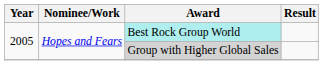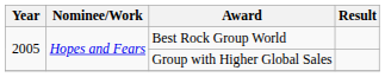Best Rock Group World | Award: paleturquoise background -> no background
Group with Higher Global Sales | Award: lightgrey background -> no background
